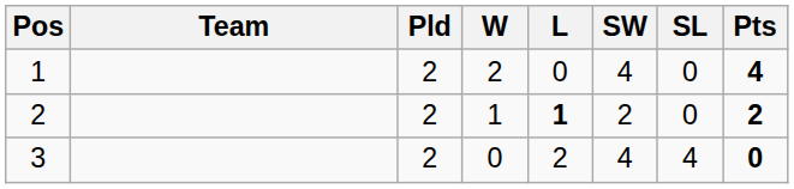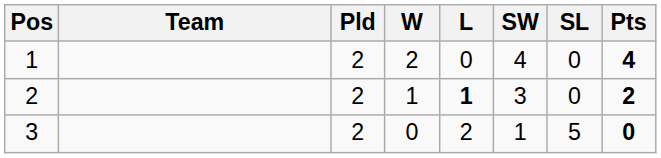row 3 | SW: 2 -> 3
row 4 | SW: 4 -> 1
row 4 | SL: 4 -> 5
